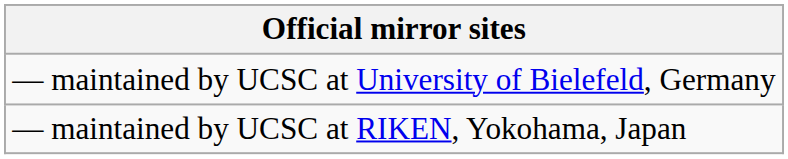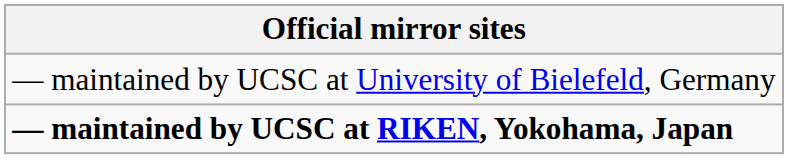row 3 | column 1: normal -> bold
